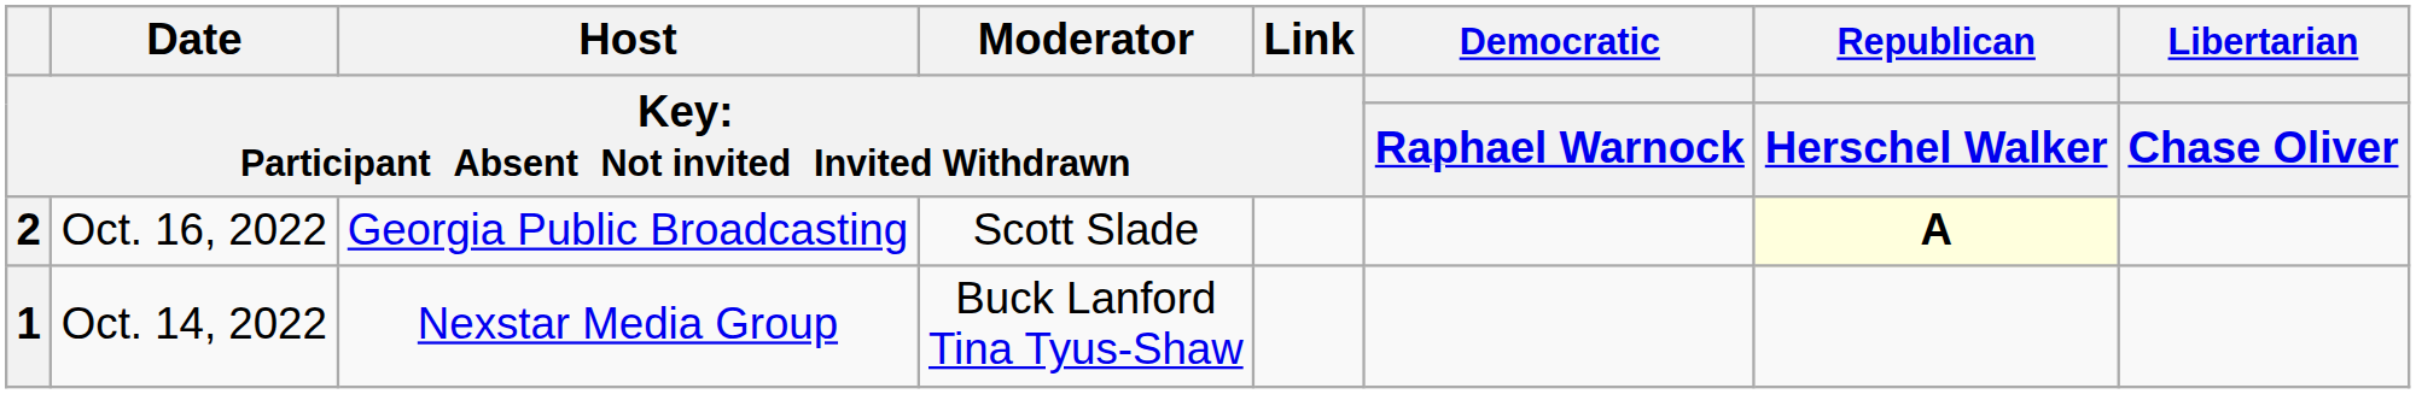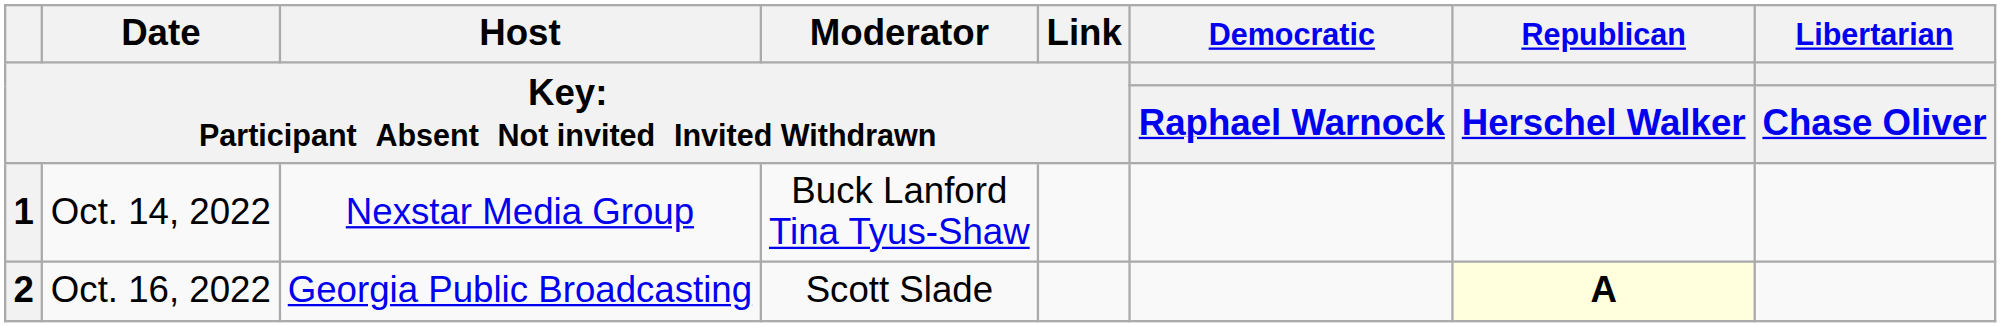rows swapped: 1 <-> 2
